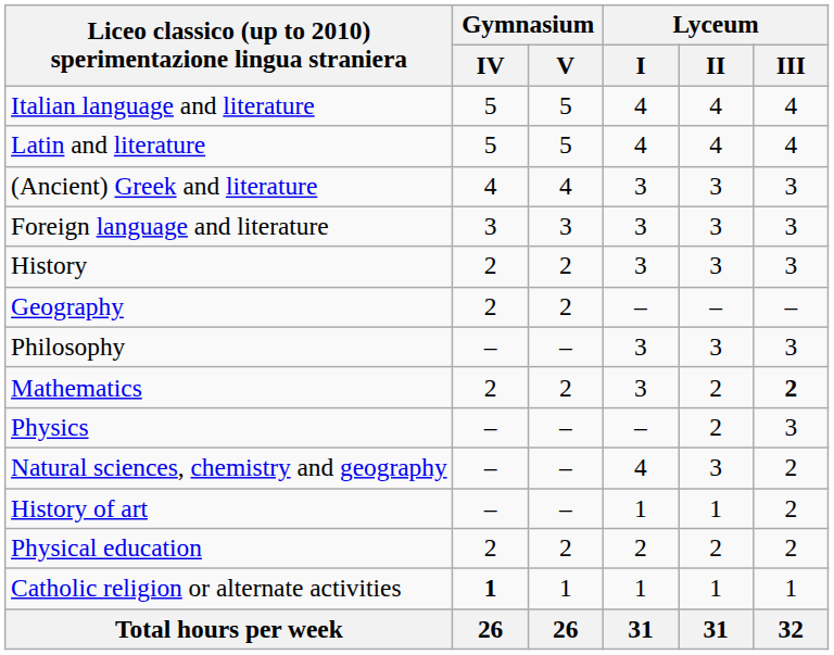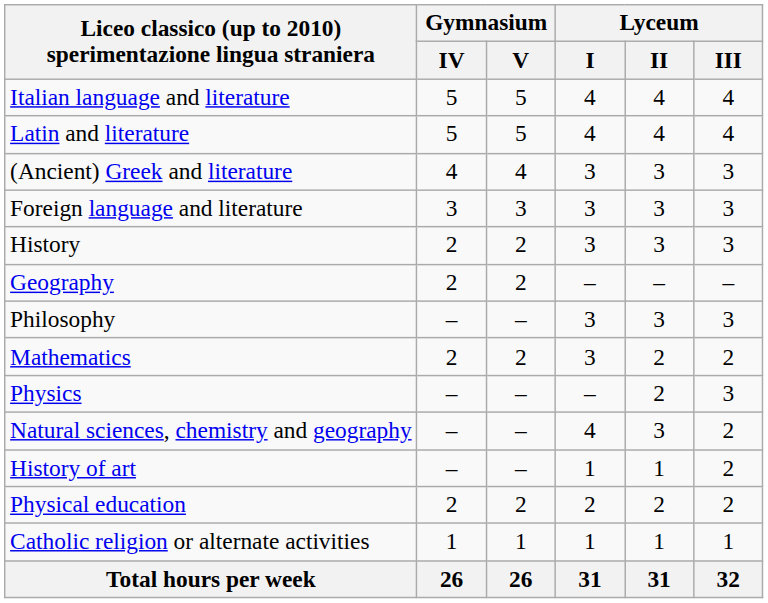Mathematics | Lyceum / III: bold -> normal
Catholic religion or alternate activities | Gymnasium / IV: bold -> normal
